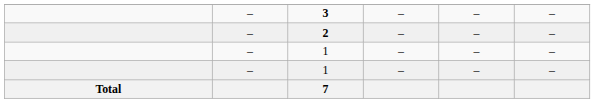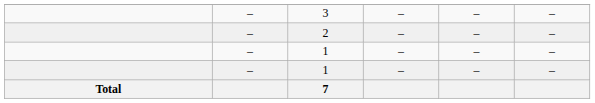3 | column 3: bold -> normal
2 | column 3: bold -> normal
